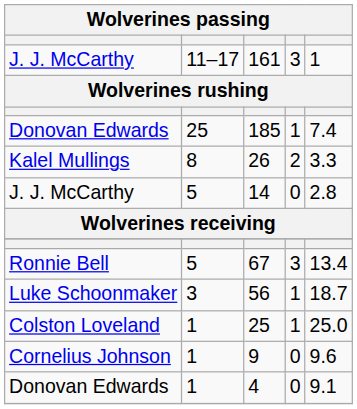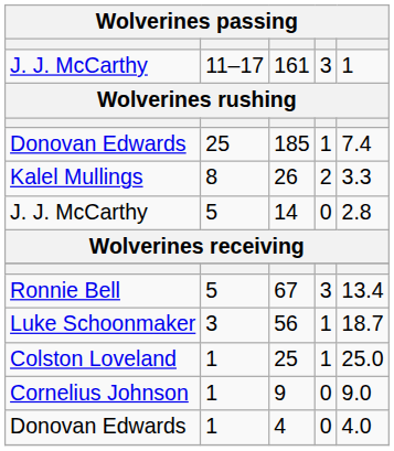9 | column 5: 9.6 -> 9.0
4 | column 5: 9.1 -> 4.0
